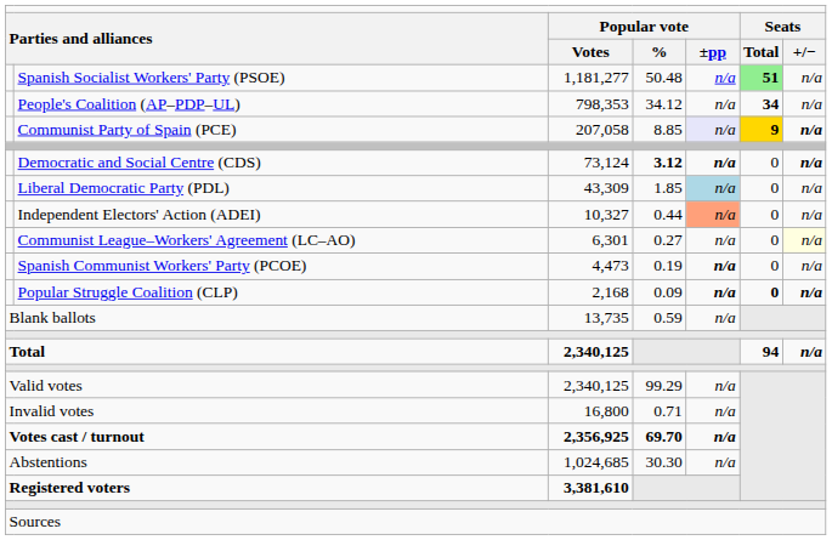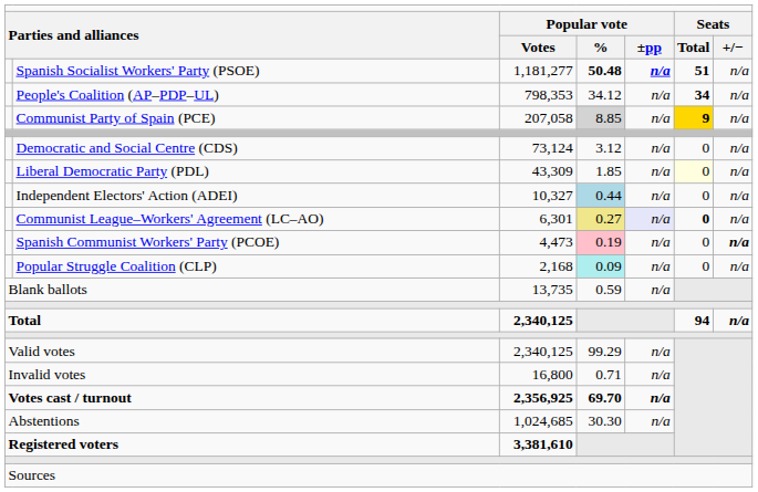Spanish Socialist Workers' Party (PSOE) | column 4: normal -> bold
Spanish Socialist Workers' Party (PSOE) | column 5: normal -> bold
Spanish Socialist Workers' Party (PSOE) | column 6: lightgreen background -> no background
Communist Party of Spain (PCE) | column 4: no background -> lightgrey background
Communist Party of Spain (PCE) | column 5: lavender background -> no background
Communist Party of Spain (PCE) | column 7: bold -> normal
Democratic and Social Centre (CDS) | column 4: bold -> normal
Democratic and Social Centre (CDS) | column 5: bold -> normal
Democratic and Social Centre (CDS) | column 7: bold -> normal
Liberal Democratic Party (PDL) | column 5: lightblue background -> no background
Liberal Democratic Party (PDL) | column 6: no background -> lightyellow background
Independent Electors' Action (ADEI) | column 4: no background -> lightblue background
Independent Electors' Action (ADEI) | column 5: lightsalmon background -> no background
Communist League–Workers' Agreement (LC–AO) | column 4: no background -> khaki background
Communist League–Workers' Agreement (LC–AO) | column 5: no background -> lavender background
Communist League–Workers' Agreement (LC–AO) | column 6: normal -> bold
Communist League–Workers' Agreement (LC–AO) | column 7: lightyellow background -> no background
Spanish Communist Workers' Party (PCOE) | column 4: no background -> pink background
Spanish Communist Workers' Party (PCOE) | column 5: bold -> normal
Spanish Communist Workers' Party (PCOE) | column 7: normal -> bold
Popular Struggle Coalition (CLP) | column 4: no background -> paleturquoise background
Popular Struggle Coalition (CLP) | column 5: bold -> normal
Popular Struggle Coalition (CLP) | column 6: bold -> normal
Popular Struggle Coalition (CLP) | column 7: bold -> normal
